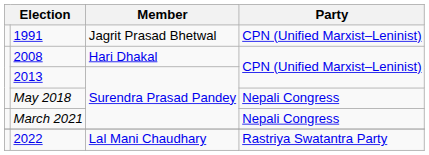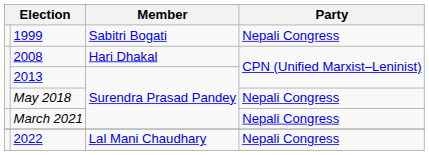- row: 1991 | Jagrit Prasad Bhetwal | CPN (Unified Marxist–Leninist)
+ row: 1999 | Sabitri Bogati | Nepali Congress
2022 | Party: Rastriya Swatantra Party -> Nepali Congress
